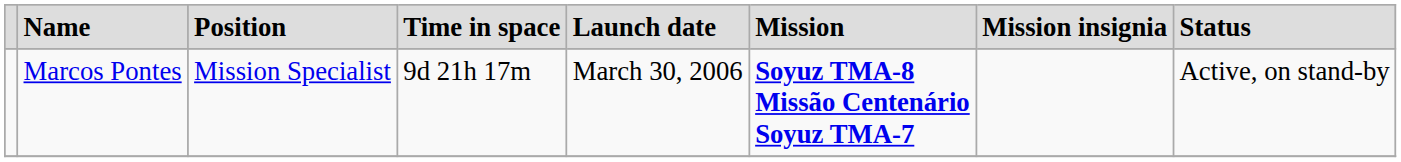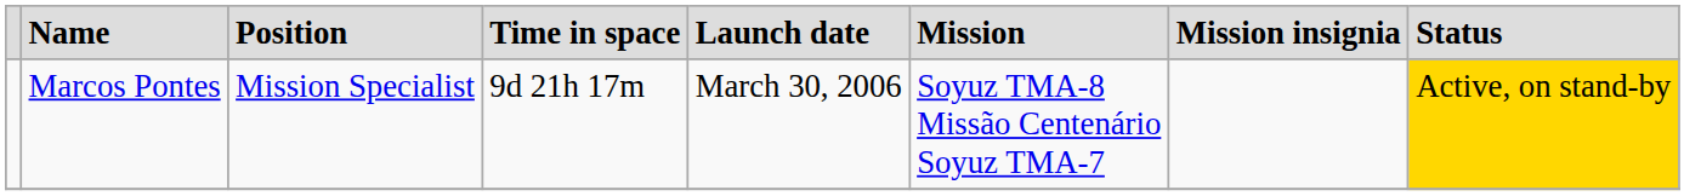Marcos Pontes | column 6: bold -> normal
Marcos Pontes | column 8: no background -> gold background
